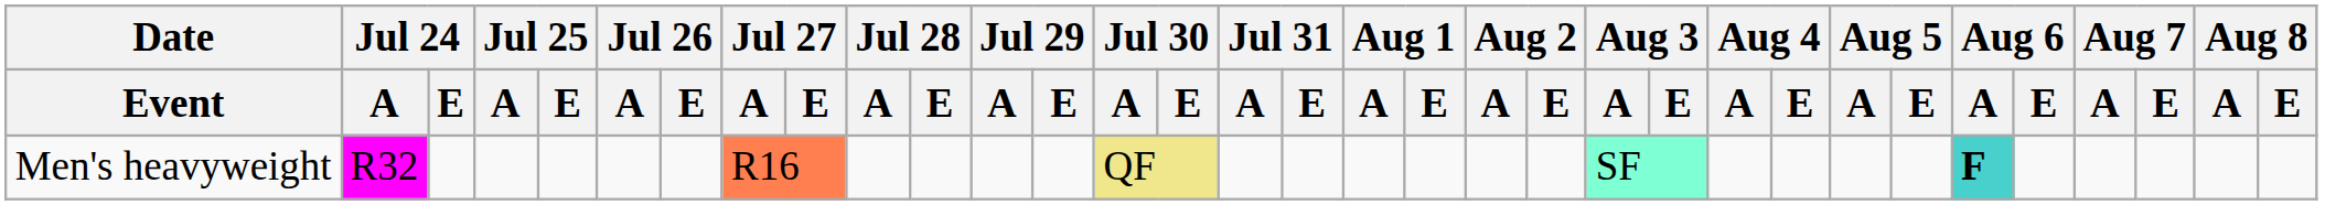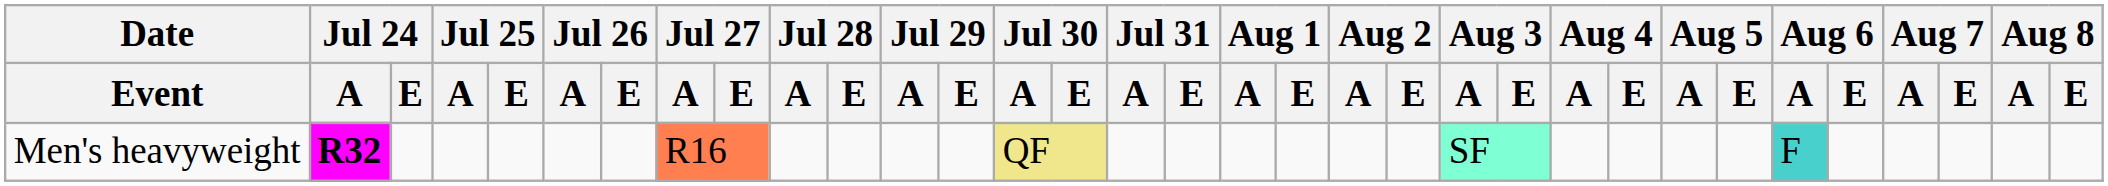Men's heavyweight | Jul 24 / A: normal -> bold
Men's heavyweight | Aug 6 / A: bold -> normal
